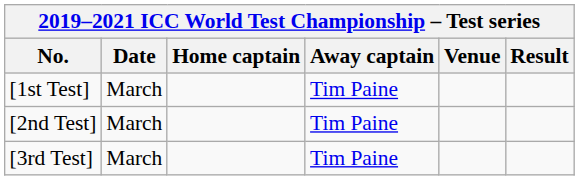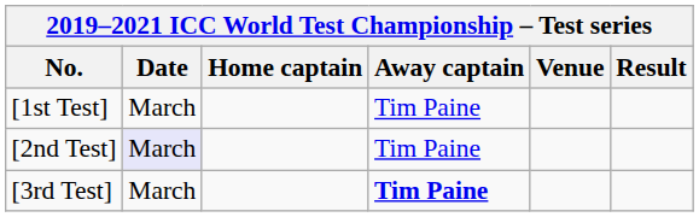[2nd Test] | Date: no background -> lavender background
[3rd Test] | Away captain: normal -> bold
